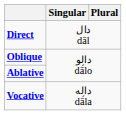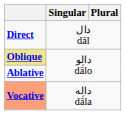Oblique | column 1: no background -> khaki background
Vocative | column 1: no background -> lightsalmon background
